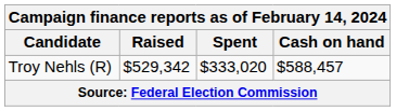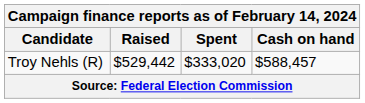Troy Nehls (R) | Raised: $529,342 -> $529,442
